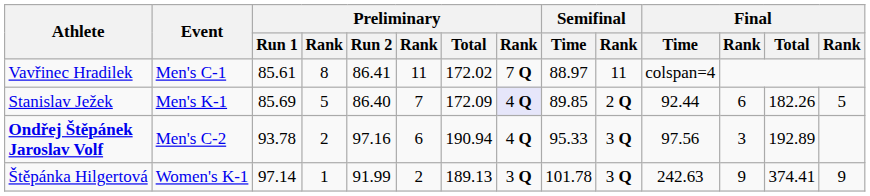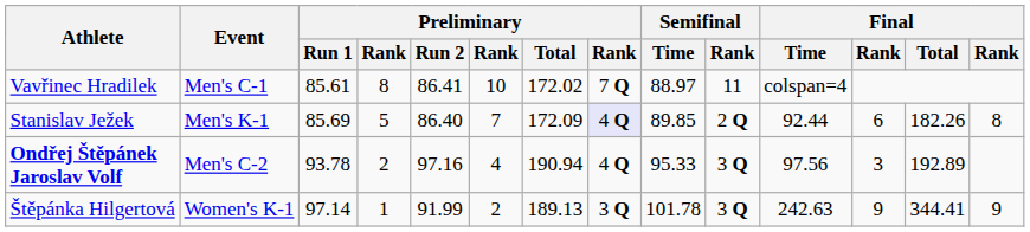Vavřinec Hradilek | column 6: 11 -> 10
Stanislav Ježek | column 14: 5 -> 8
Ondřej Štěpánek Jaroslav Volf | column 6: 6 -> 4
Štěpánka Hilgertová | Final / Total: 374.41 -> 344.41
